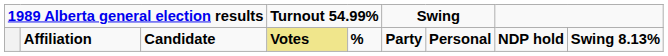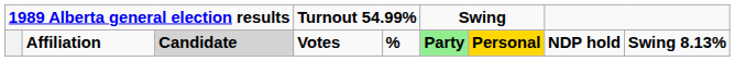Affiliation | column 3: no background -> lightgrey background
Affiliation | column 4: khaki background -> no background
Affiliation | column 6: no background -> lightgreen background
Affiliation | column 7: no background -> gold background
